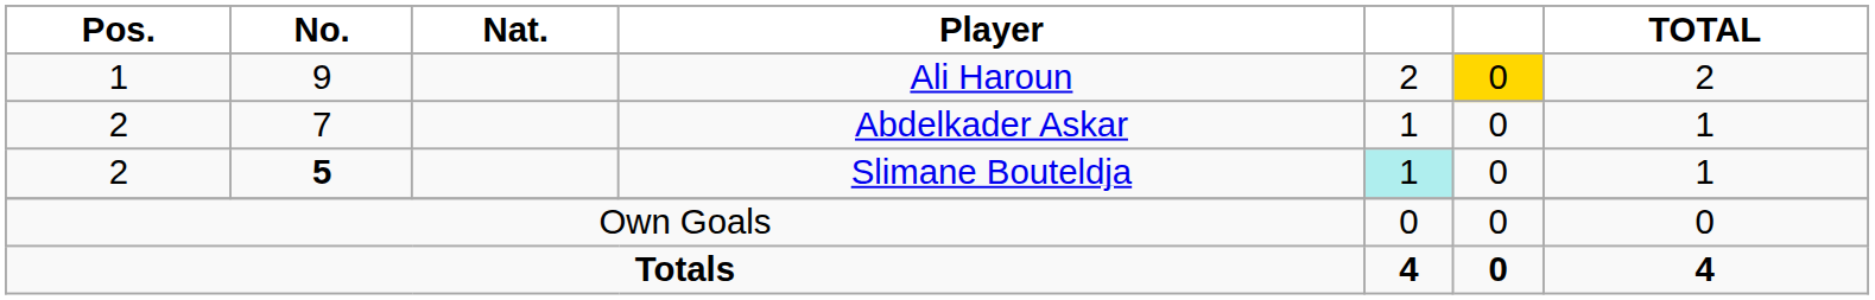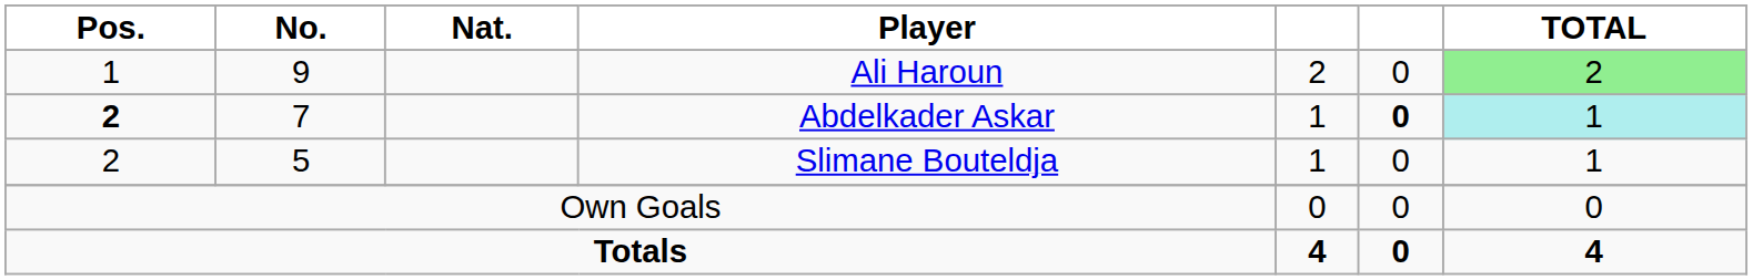Ali Haroun | column 6: gold background -> no background
Ali Haroun | TOTAL: no background -> lightgreen background
Abdelkader Askar | Pos.: normal -> bold
Abdelkader Askar | column 6: normal -> bold
Abdelkader Askar | TOTAL: no background -> paleturquoise background
Slimane Bouteldja | No.: bold -> normal
Slimane Bouteldja | column 5: paleturquoise background -> no background
